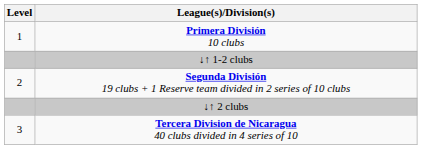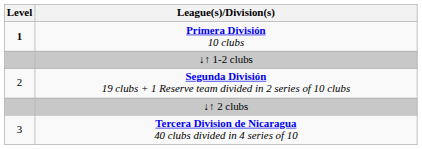Primera División 10 clubs | Level: normal -> bold
